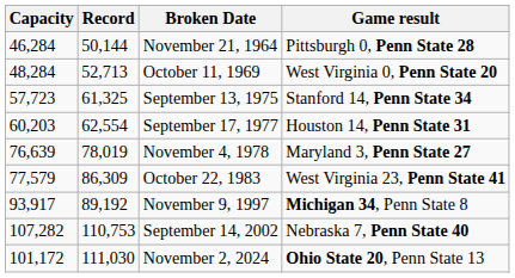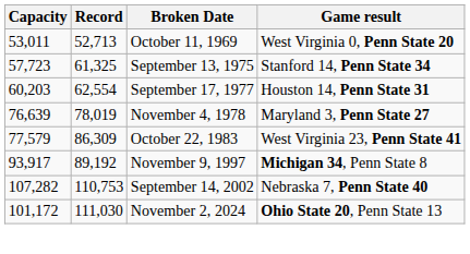- row: 46,284 | 50,144 | November 21, 1964 | Pittsburgh 0, Penn State 28
October 11, 1969 | Capacity: 48,284 -> 53,011
